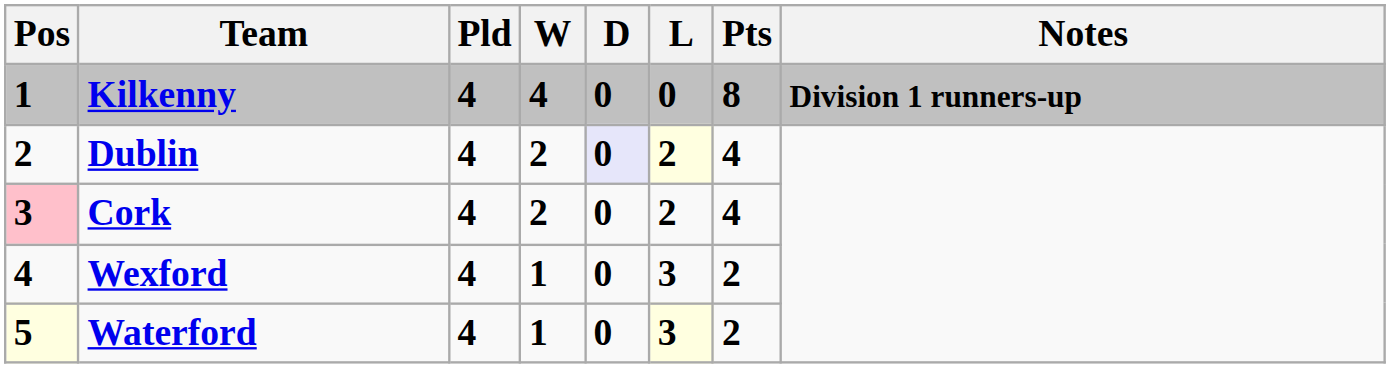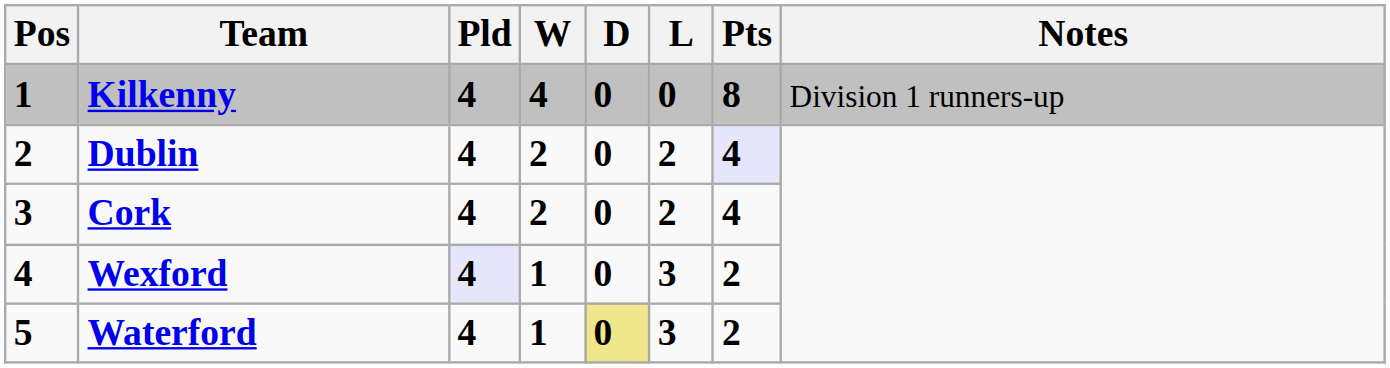Kilkenny | Notes: bold -> normal
Dublin | D: lavender background -> no background
Dublin | L: lightyellow background -> no background
Dublin | Pts: no background -> lavender background
Cork | Pos: pink background -> no background
Wexford | Pld: no background -> lavender background
Waterford | Pos: lightyellow background -> no background
Waterford | D: no background -> khaki background
Waterford | L: lightyellow background -> no background
